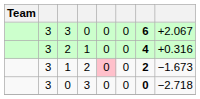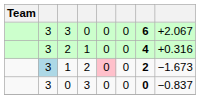row 4 | column 2: no background -> lightblue background
row 5 | column 8: −2.718 -> −0.837
